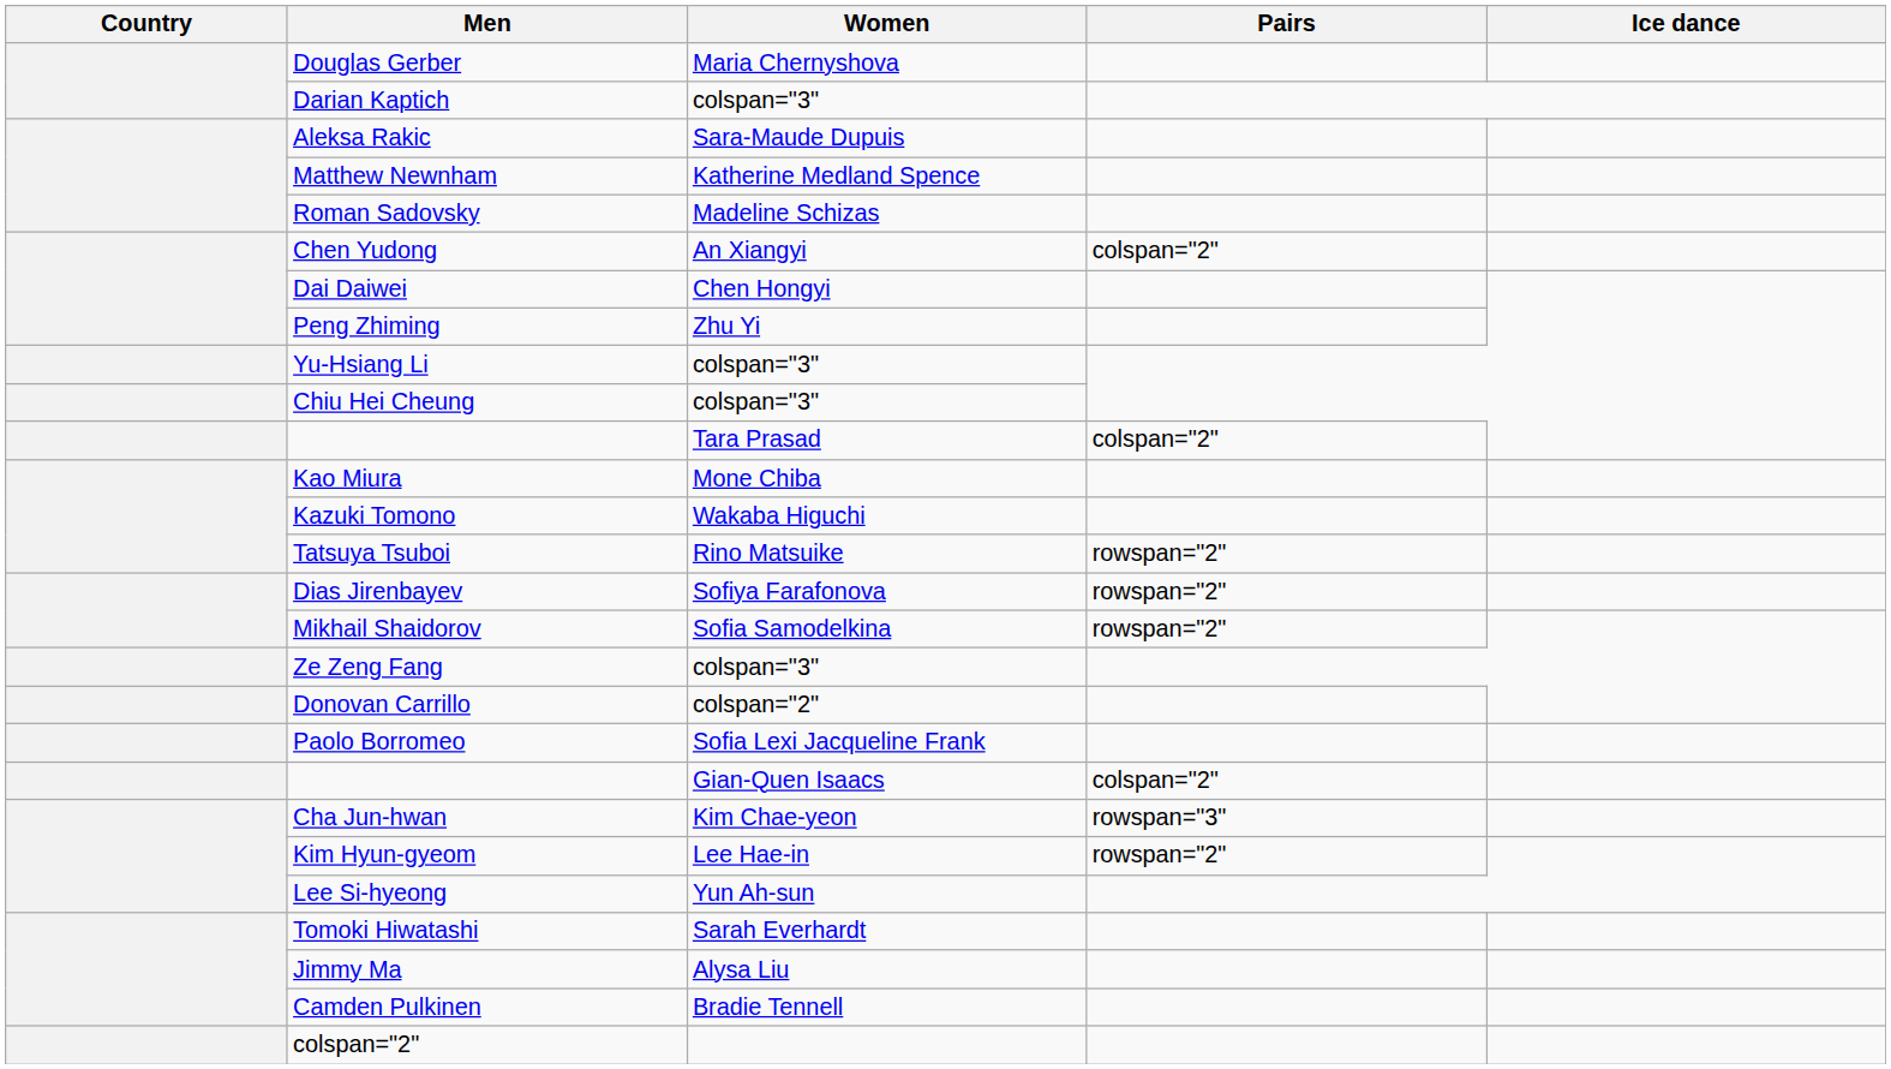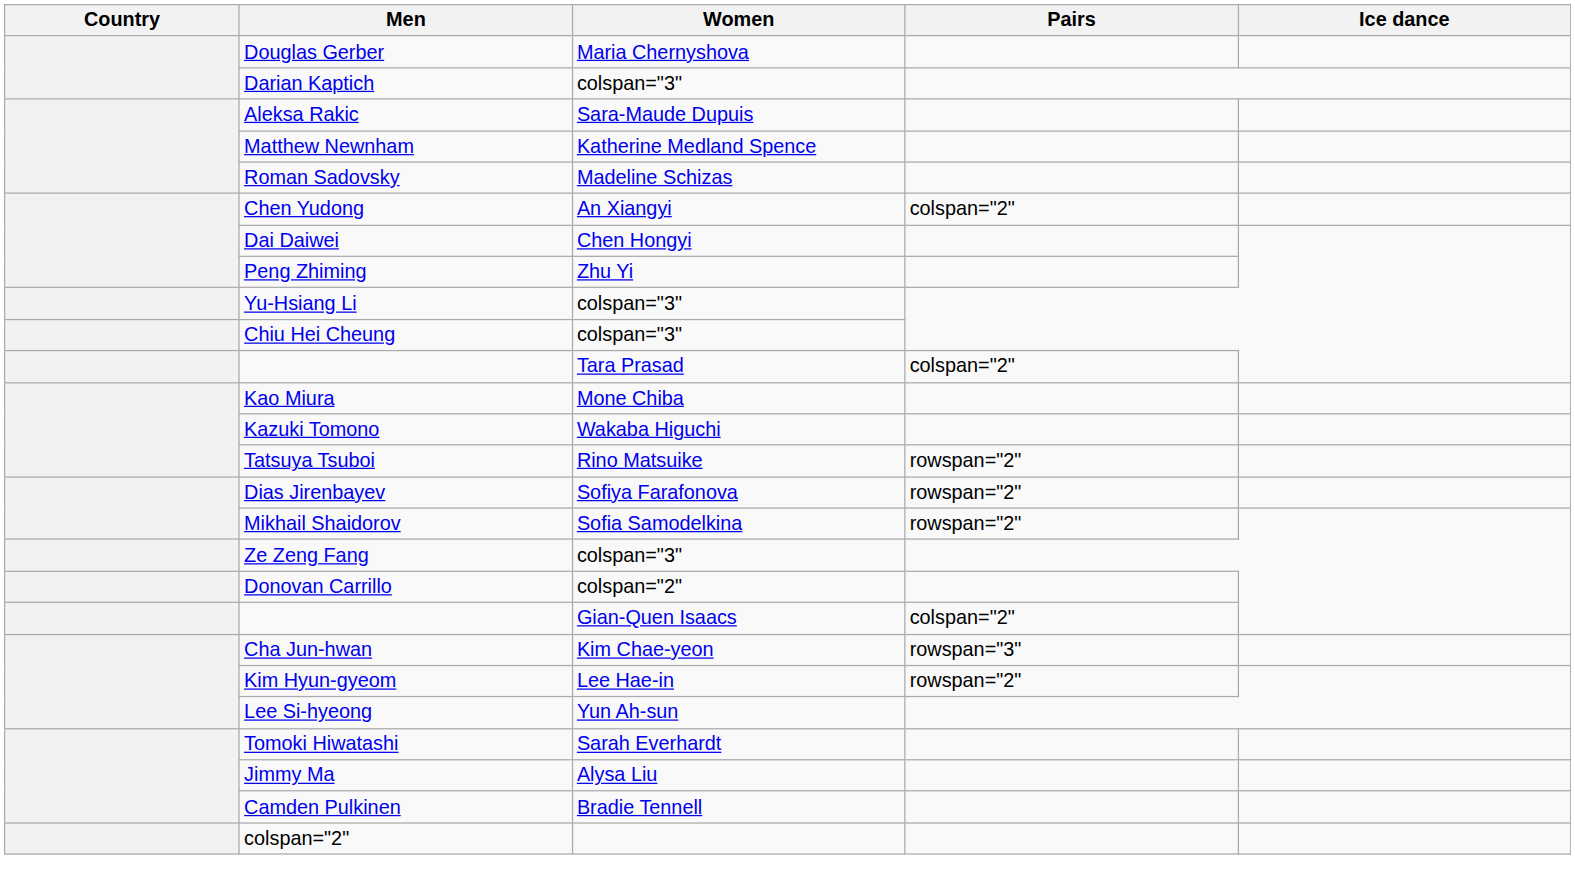- row: Paolo Borromeo | Sofia Lexi Jacqueline Frank
